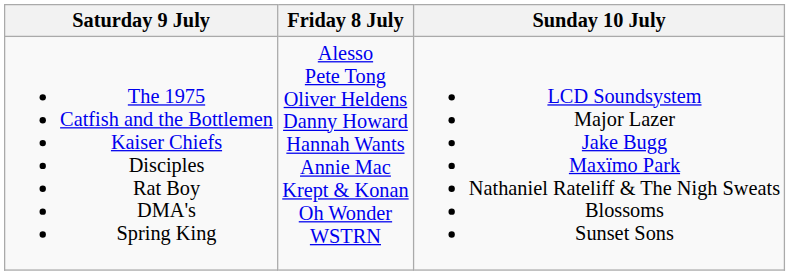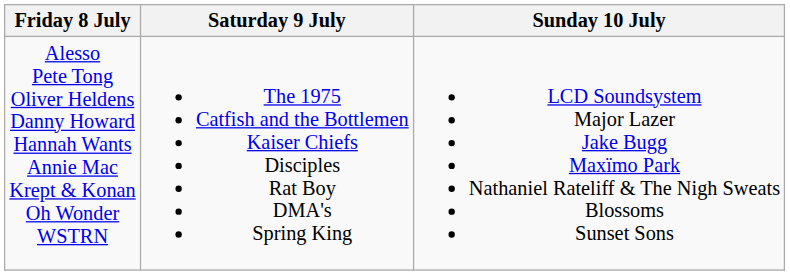columns swapped: Friday 8 July <-> Saturday 9 July
